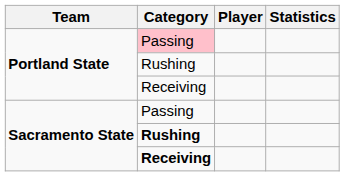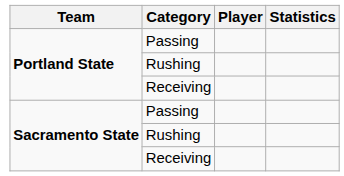Portland State / Passing | Category: pink background -> no background
Sacramento State / Rushing | Category: bold -> normal
Sacramento State / Receiving | Category: bold -> normal
